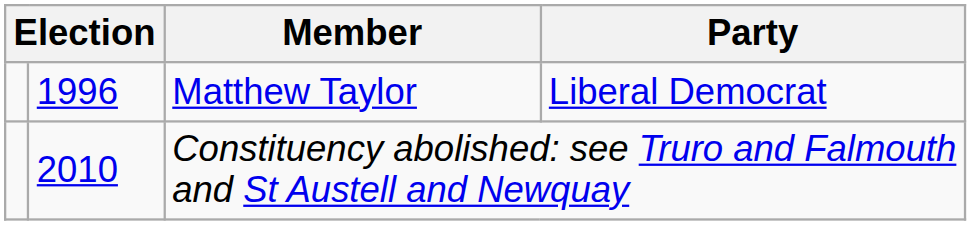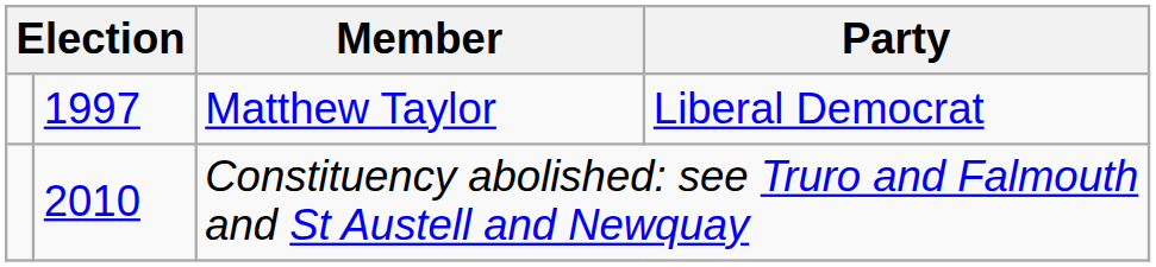Matthew Taylor | column 2: 1996 -> 1997
